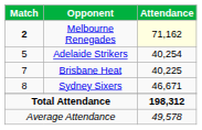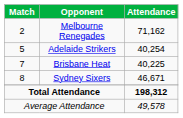Melbourne Renegades | Match: bold -> normal
Melbourne Renegades | Attendance: lightyellow background -> no background
